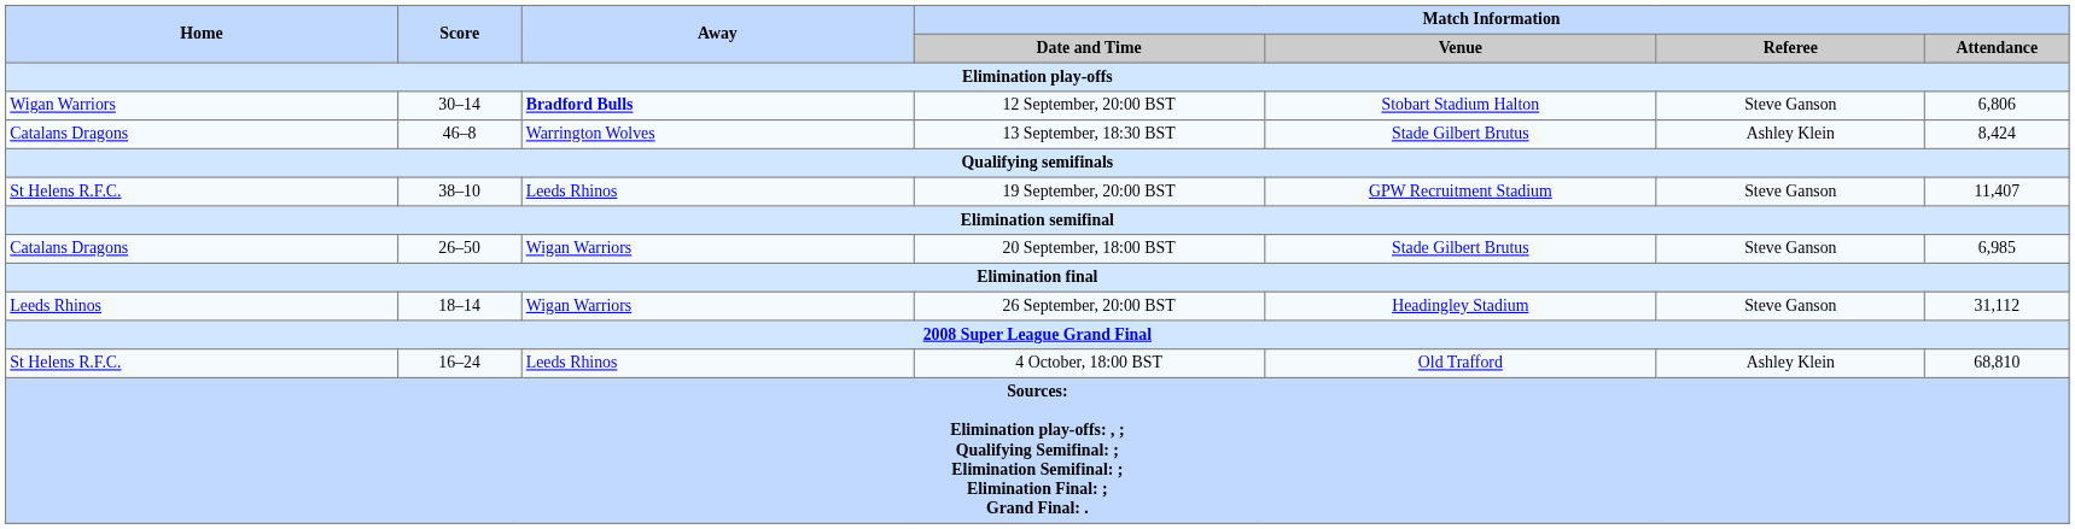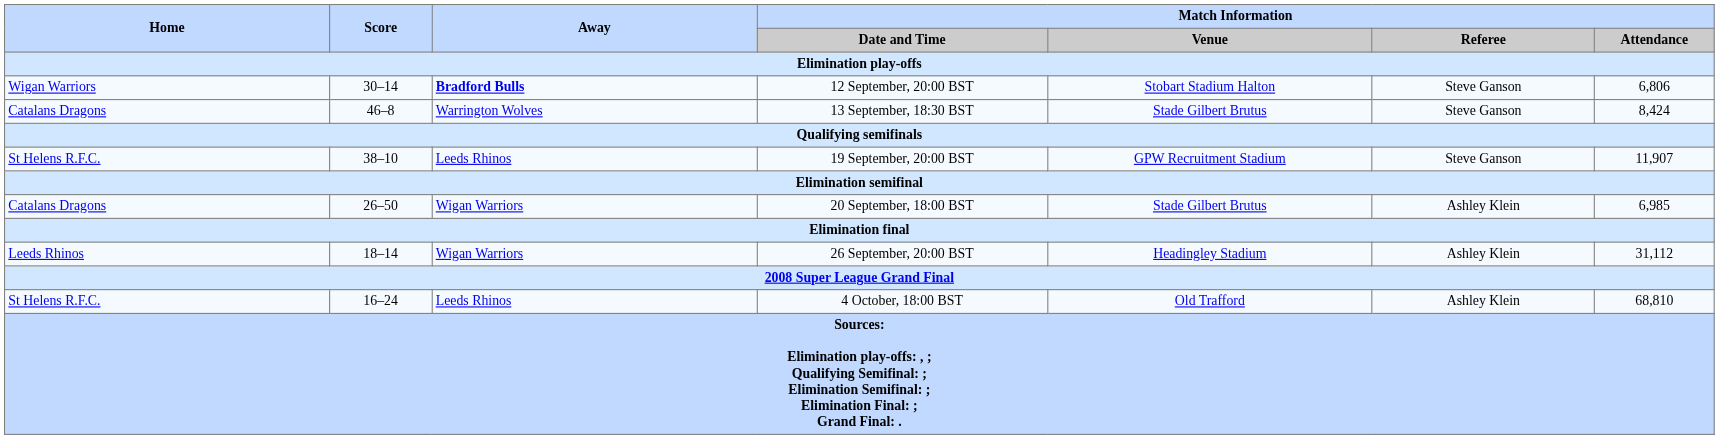13 September, 18:30 BST | Match Information / Referee: Ashley Klein -> Steve Ganson
19 September, 20:00 BST | Match Information / Attendance: 11,407 -> 11,907
20 September, 18:00 BST | Match Information / Referee: Steve Ganson -> Ashley Klein
26 September, 20:00 BST | Match Information / Referee: Steve Ganson -> Ashley Klein
